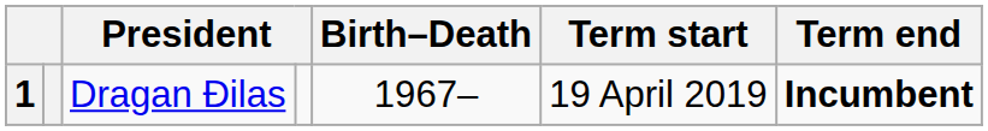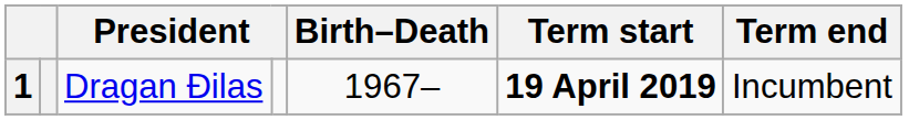1 | Term start: normal -> bold
1 | Term end: bold -> normal
